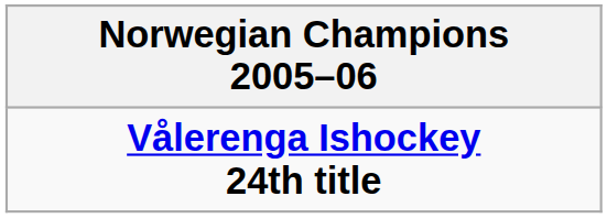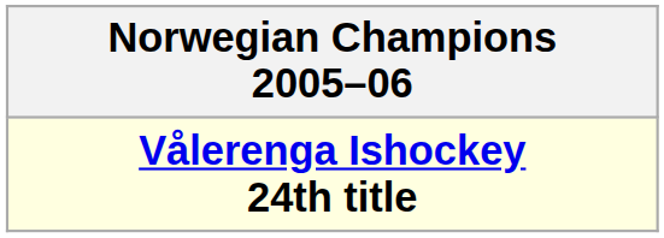row 2 | column 1: no background -> lightyellow background
